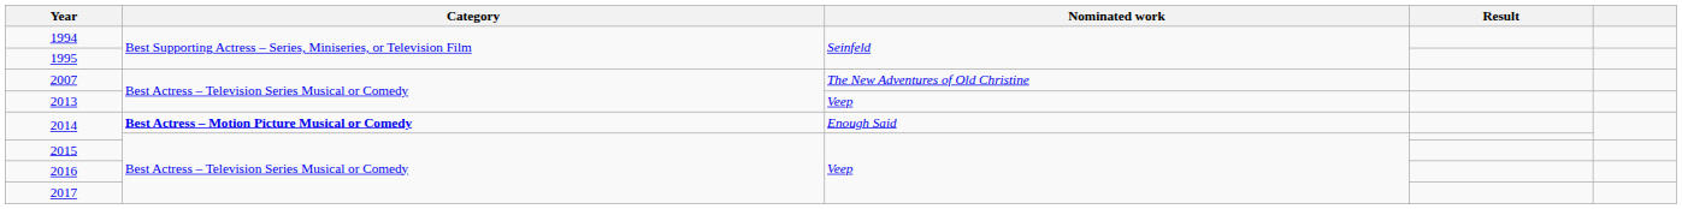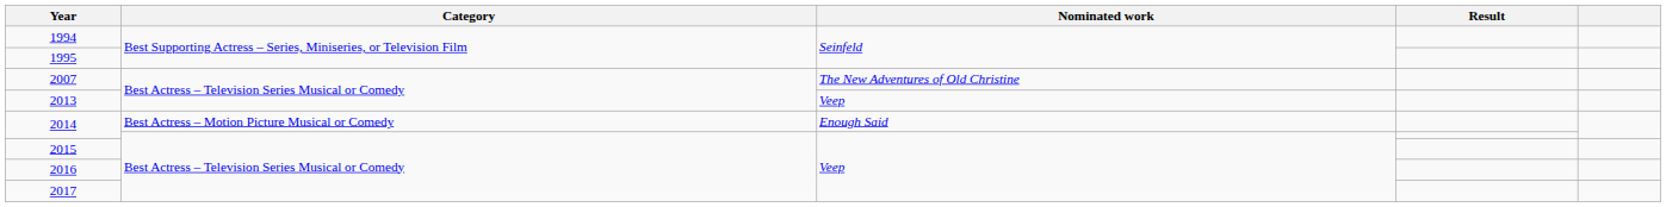2014 / Enough Said | Category: bold -> normal
